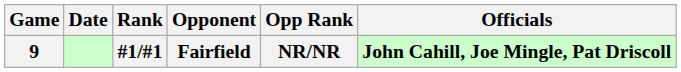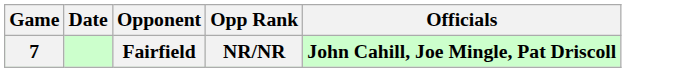- column: Rank | #1/#1
Fairfield | Game: 9 -> 7
